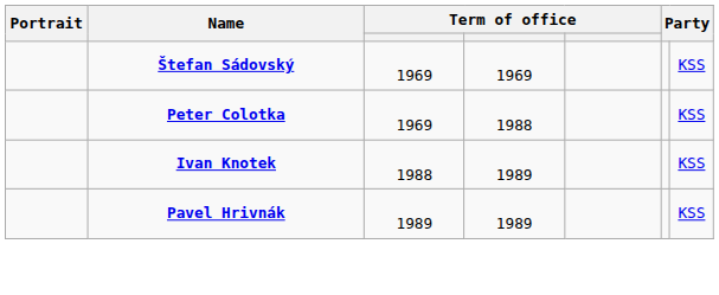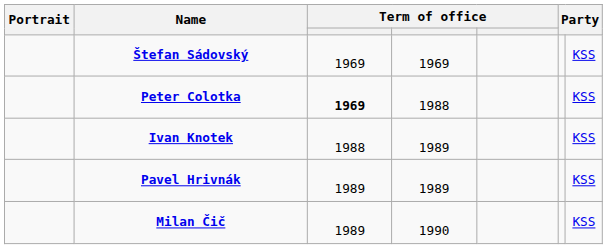Peter Colotka | column 3: normal -> bold
+ row: Milan Čič | 1989 | 1990 | KSS
